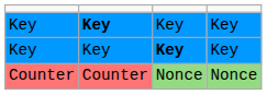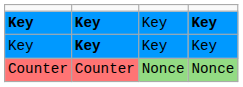row 2 | column 1: normal -> bold
row 2 | column 4: normal -> bold
row 3 | column 2: normal -> bold
row 3 | column 3: bold -> normal
